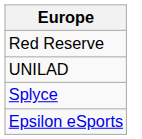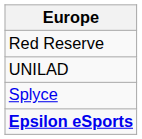row 5 | column 1: normal -> bold
